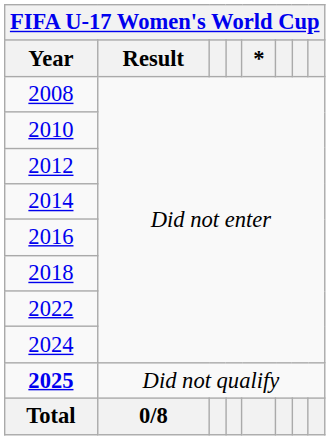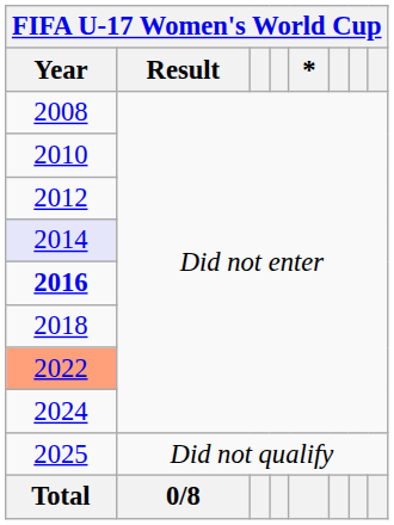2014 | Year: no background -> lavender background
2016 | Year: normal -> bold
2022 | Year: no background -> lightsalmon background
2025 | Year: bold -> normal
